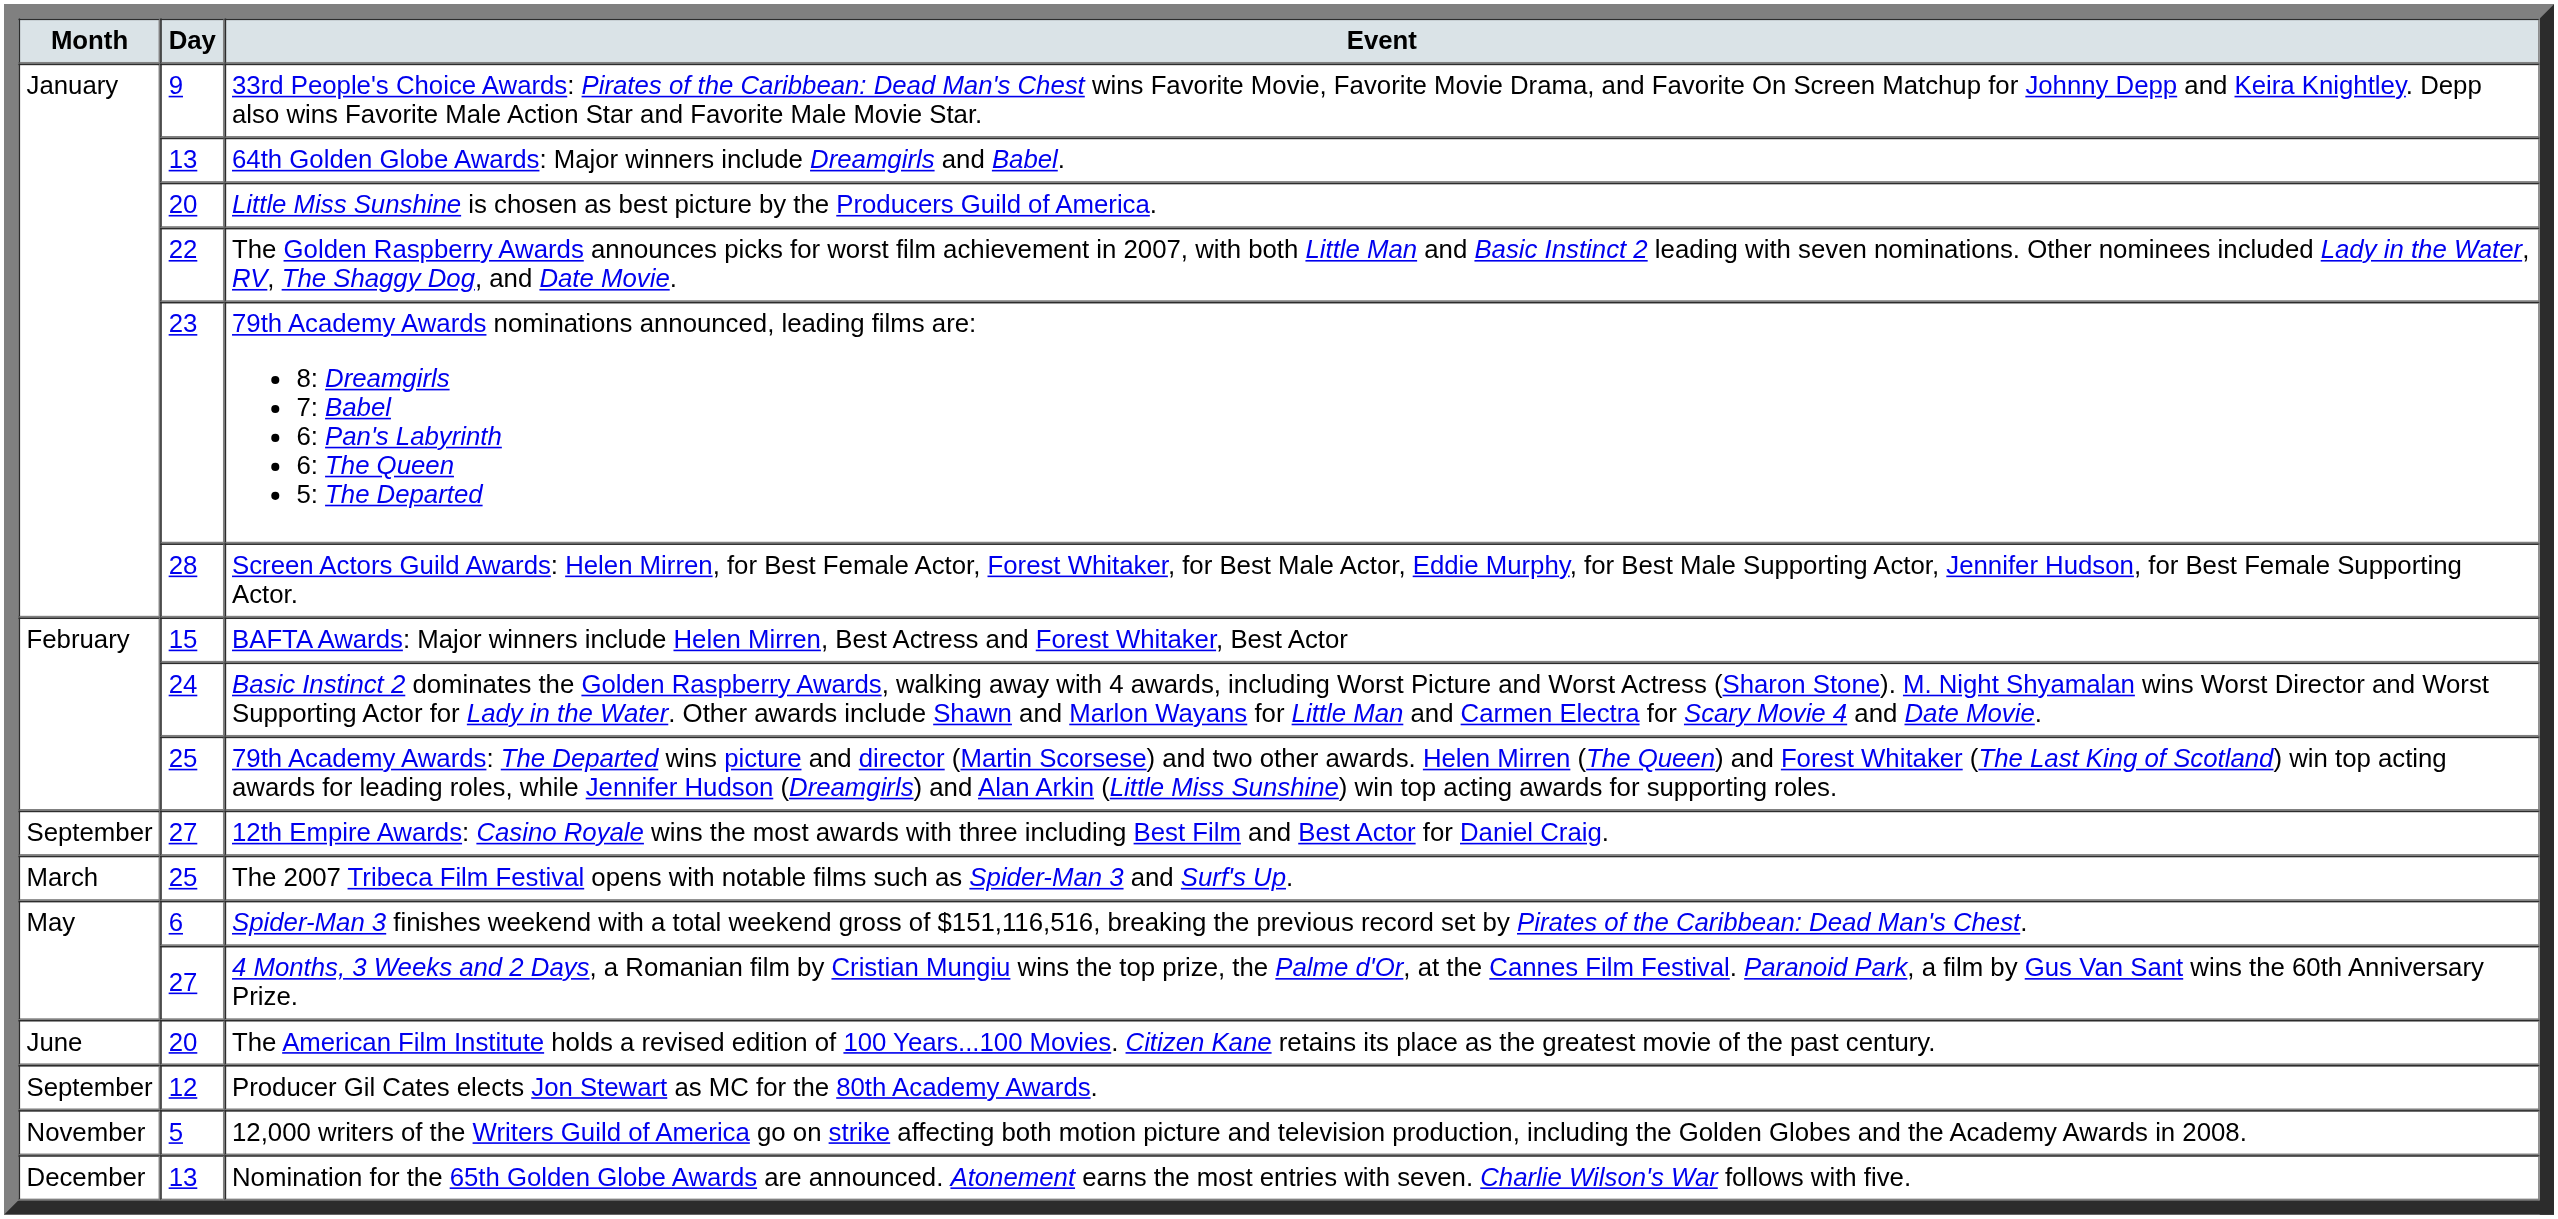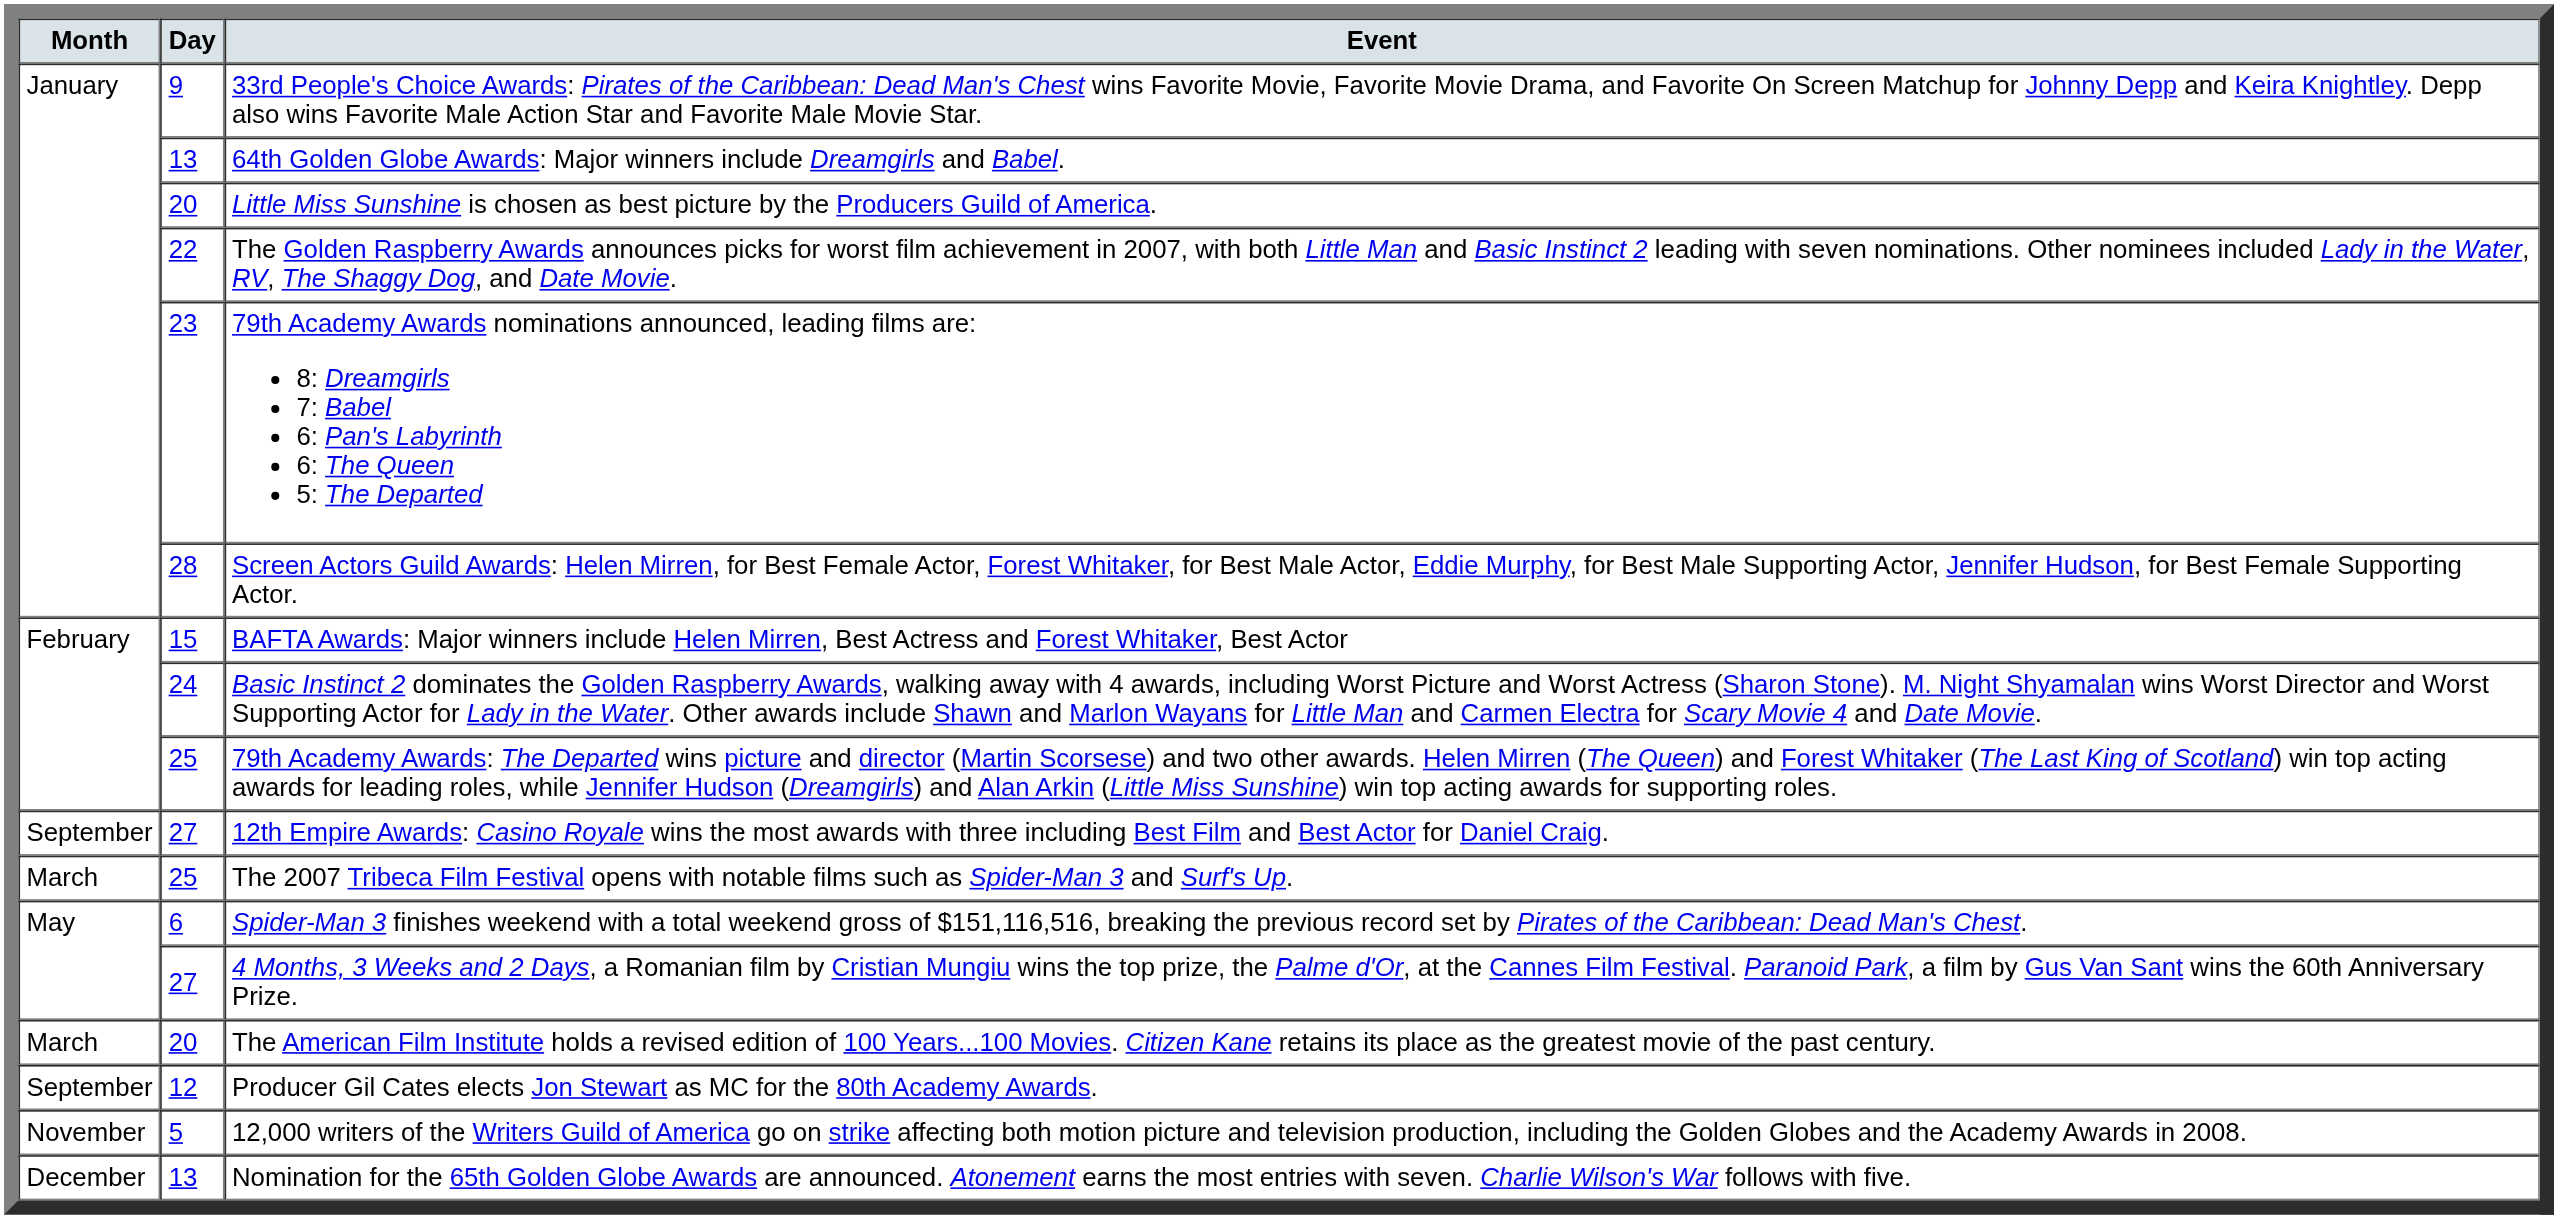row 15 | Month: June -> March
